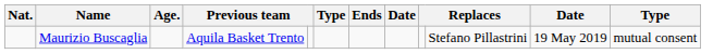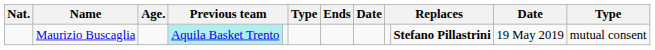Maurizio Buscaglia | column 4: no background -> paleturquoise background
Maurizio Buscaglia | column 10: normal -> bold
